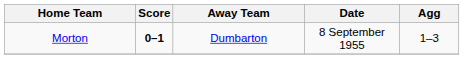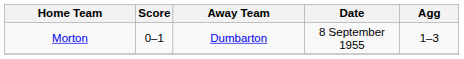Morton | Score: bold -> normal
